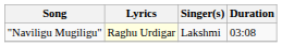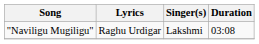"Naviligu Mugiligu" | Lyrics: lightyellow background -> no background
